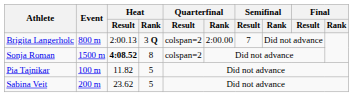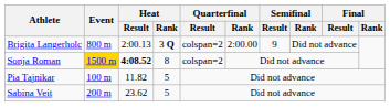Brigita Langerholc | Semifinal / Result: 7 -> 9
Sonja Roman | Event: no background -> gold background
